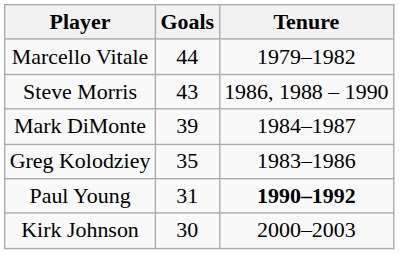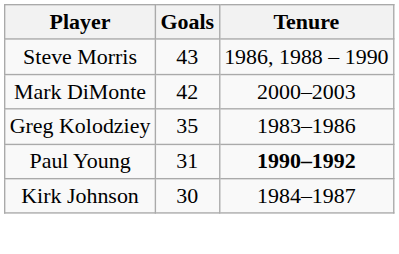- row: Marcello Vitale | 44 | 1979–1982
Mark DiMonte | Goals: 39 -> 42
Mark DiMonte | Tenure: 1984–1987 -> 2000–2003
Kirk Johnson | Tenure: 2000–2003 -> 1984–1987
